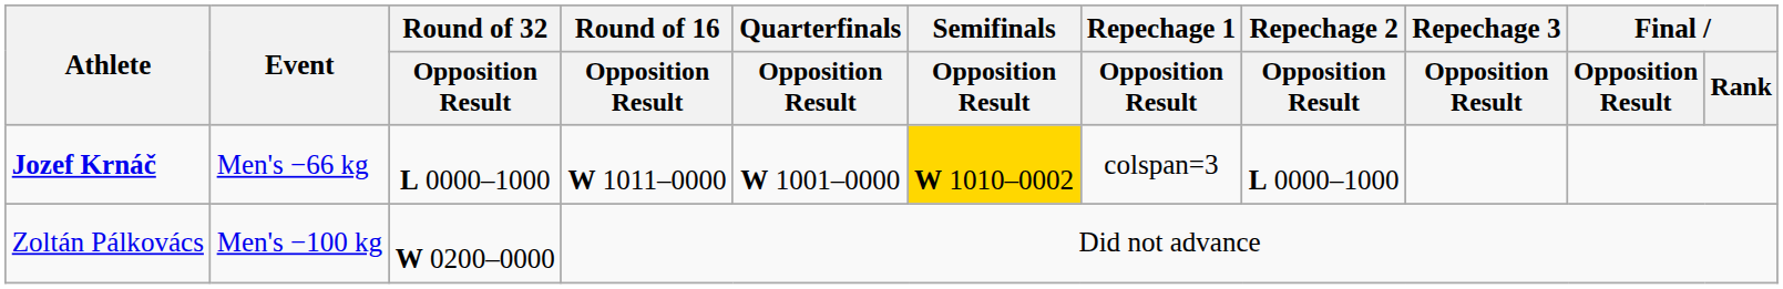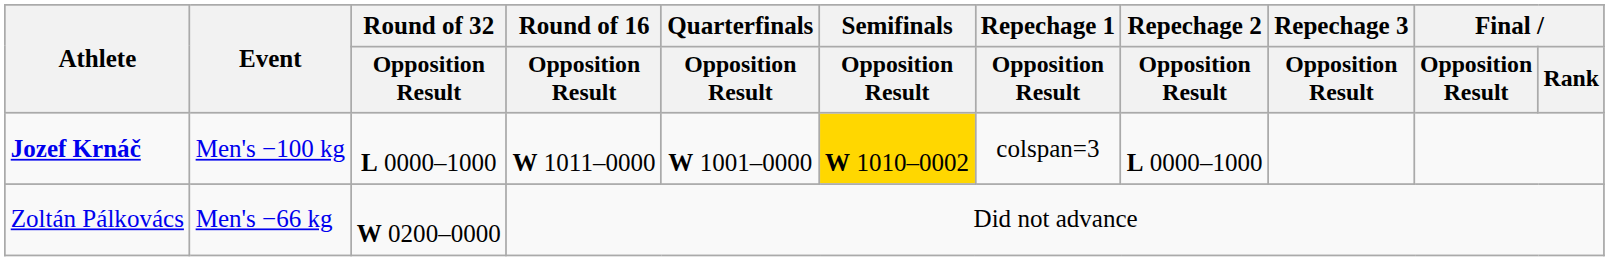Jozef Krnáč | Event: Men's −66 kg -> Men's −100 kg
Zoltán Pálkovács | Event: Men's −100 kg -> Men's −66 kg
